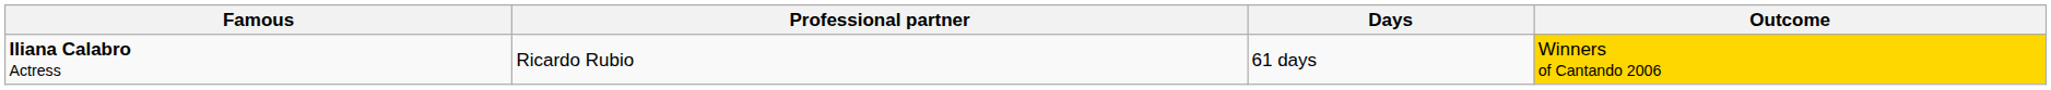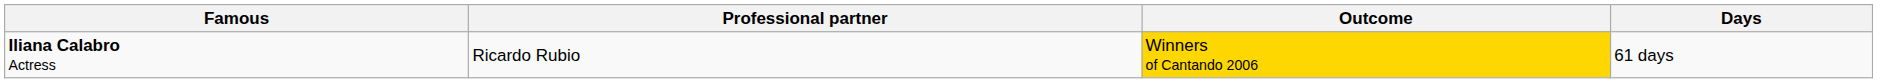columns swapped: Outcome <-> Days
